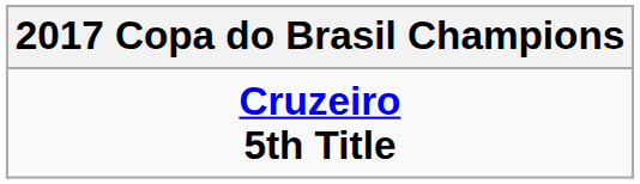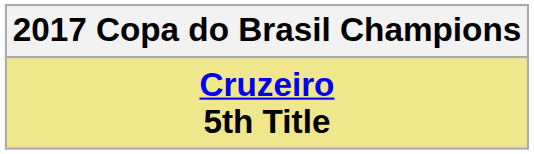row 2 | column 1: no background -> khaki background
